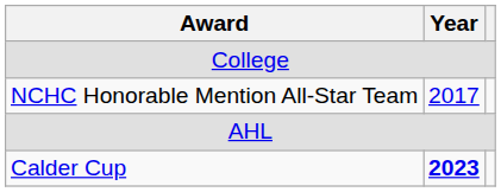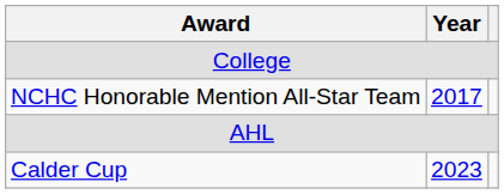Calder Cup | Year: bold -> normal
